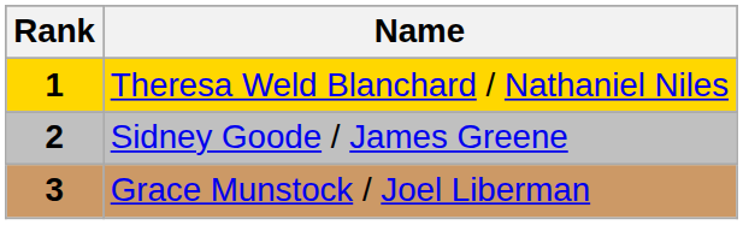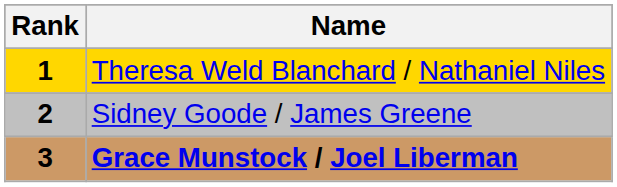Grace Munstock / Joel Liberman | Name: normal -> bold
